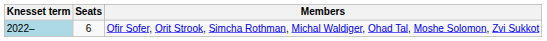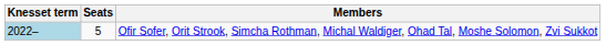row 2 | Seats: 6 -> 5
